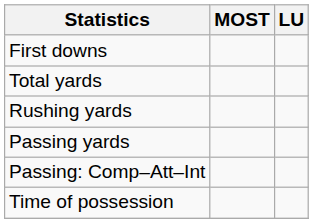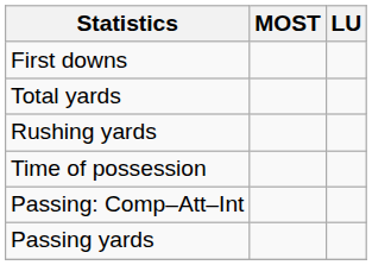rows swapped: Passing yards <-> Time of possession
